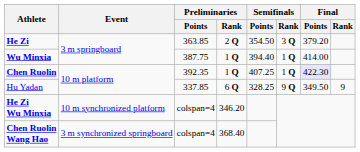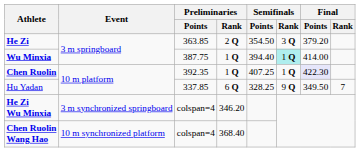Wu Minxia | Semifinals / Rank: no background -> paleturquoise background
Hu Yadan | Final / Rank: 9 -> 7
He Zi Wu Minxia | Event: 10 m synchronized platform -> 3 m synchronized springboard
Chen Ruolin Wang Hao | Event: 3 m synchronized springboard -> 10 m synchronized platform
